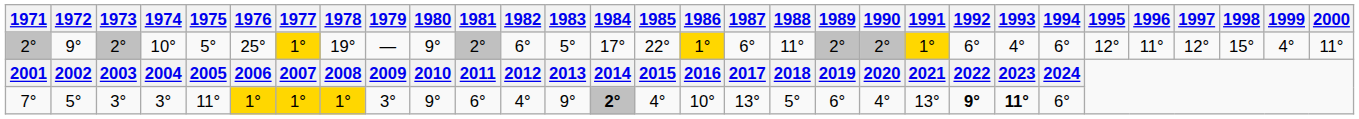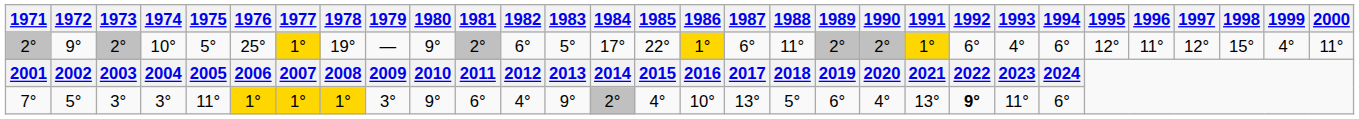7° | 1984: bold -> normal
7° | 1993: bold -> normal
